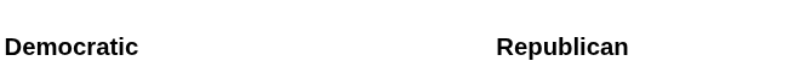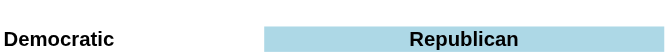Democratic | column 2: no background -> lightblue background
